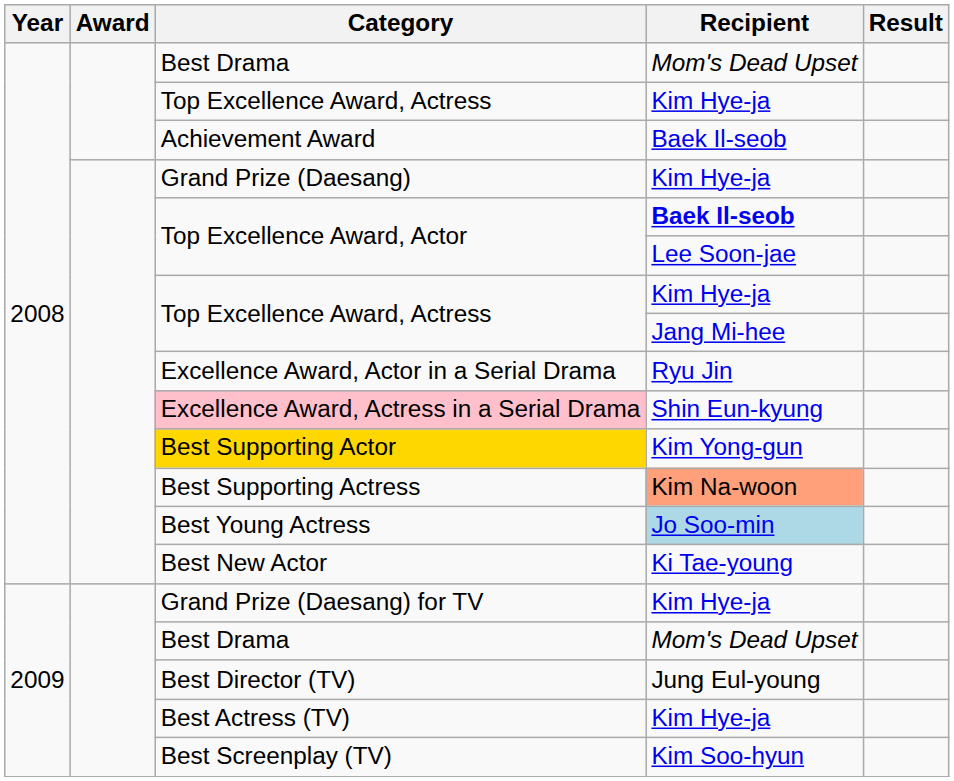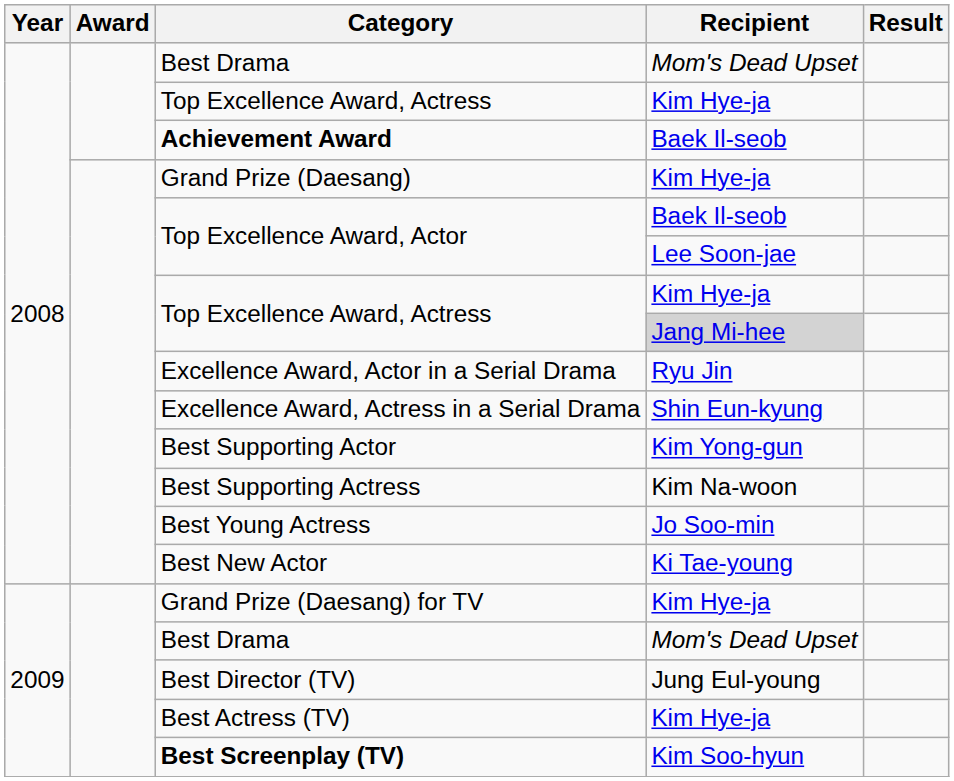Achievement Award | Category: normal -> bold
Top Excellence Award, Actor / Baek Il-seob | Recipient: bold -> normal
Top Excellence Award, Actress / Jang Mi-hee | Recipient: no background -> lightgrey background
Excellence Award, Actress in a Serial Drama | Category: pink background -> no background
Best Supporting Actor | Category: gold background -> no background
Best Supporting Actress | Recipient: lightsalmon background -> no background
Best Young Actress | Recipient: lightblue background -> no background
Best Screenplay (TV) | Category: normal -> bold
